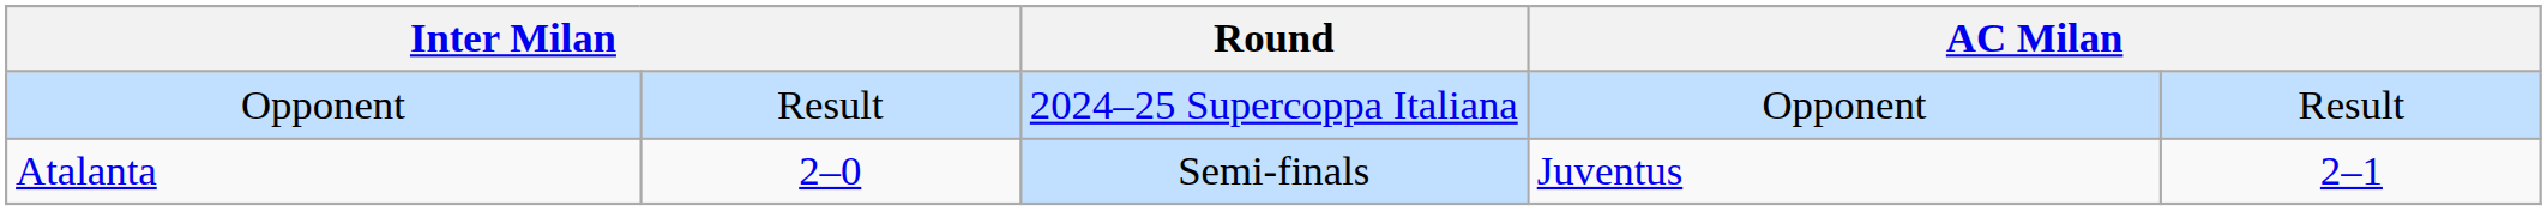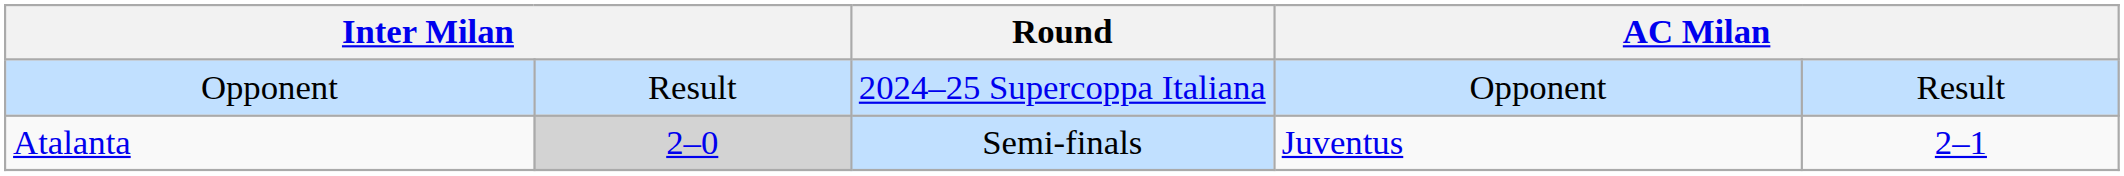Atalanta | column 2: no background -> lightgrey background
